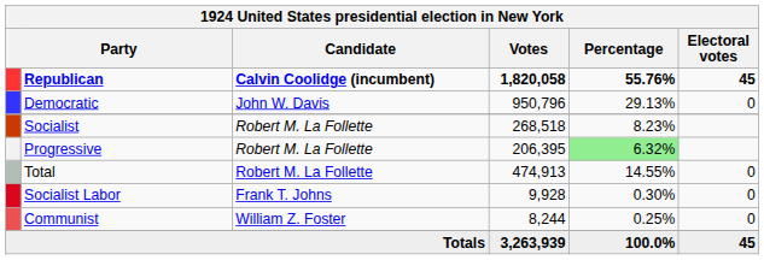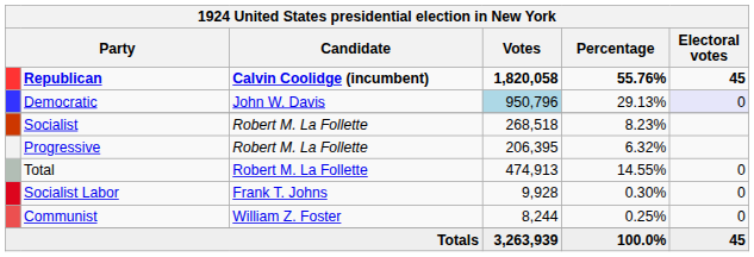Democratic | Votes: no background -> lightblue background
Democratic | Electoral votes: no background -> lavender background
Progressive | Percentage: lightgreen background -> no background
